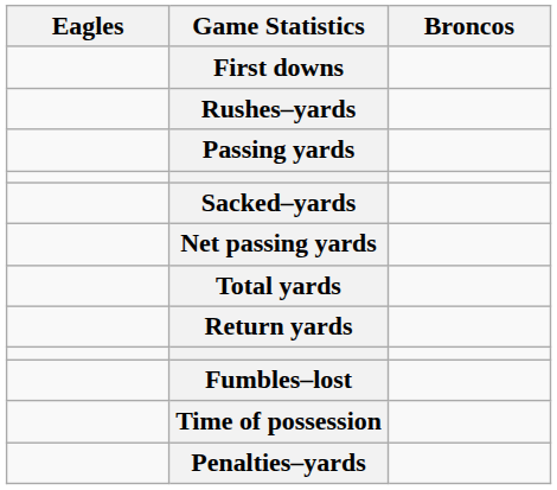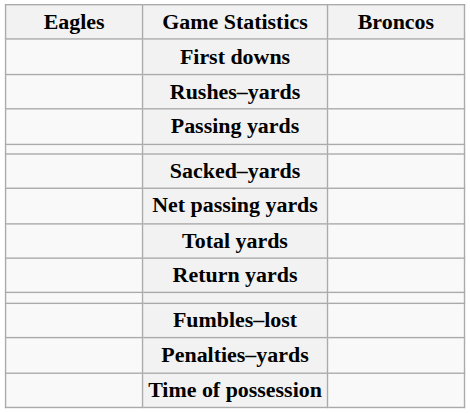rows swapped: Penalties–yards <-> Time of possession
